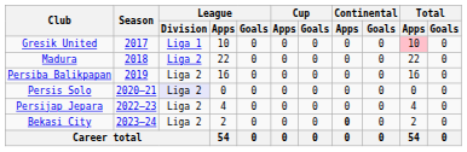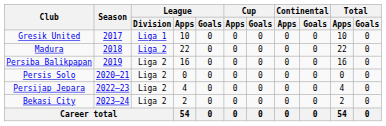Gresik United | Total / Apps: pink background -> no background
Persis Solo | League / Division: lavender background -> no background
Bekasi City | Continental / Apps: bold -> normal
